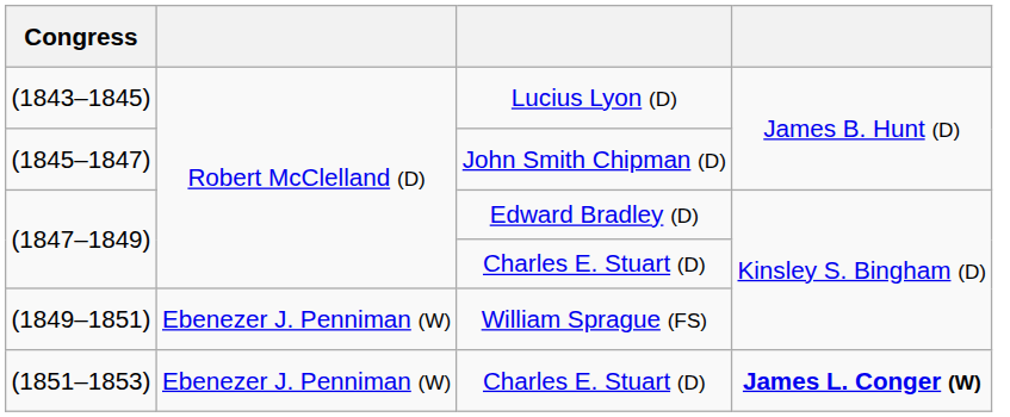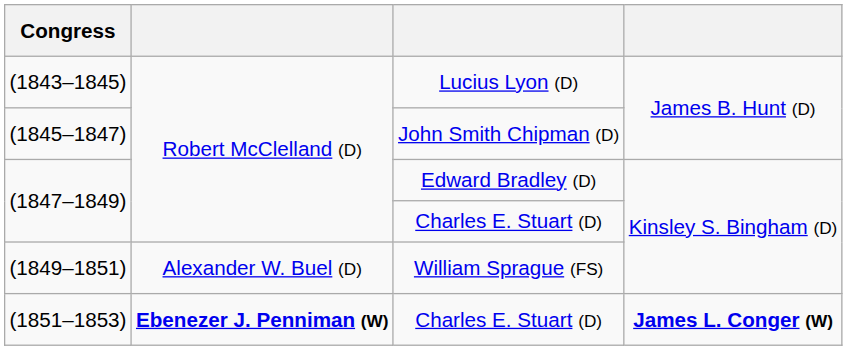(1849–1851) | column 2: Ebenezer J. Penniman (W) -> Alexander W. Buel (D)
(1851–1853) | column 2: normal -> bold
